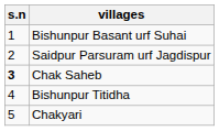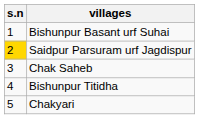Saidpur Parsuram urf Jagdispur | s.n: no background -> gold background
Chak Saheb | s.n: bold -> normal
